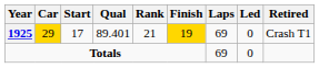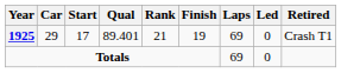1925 | Car: gold background -> no background
1925 | Finish: gold background -> no background
